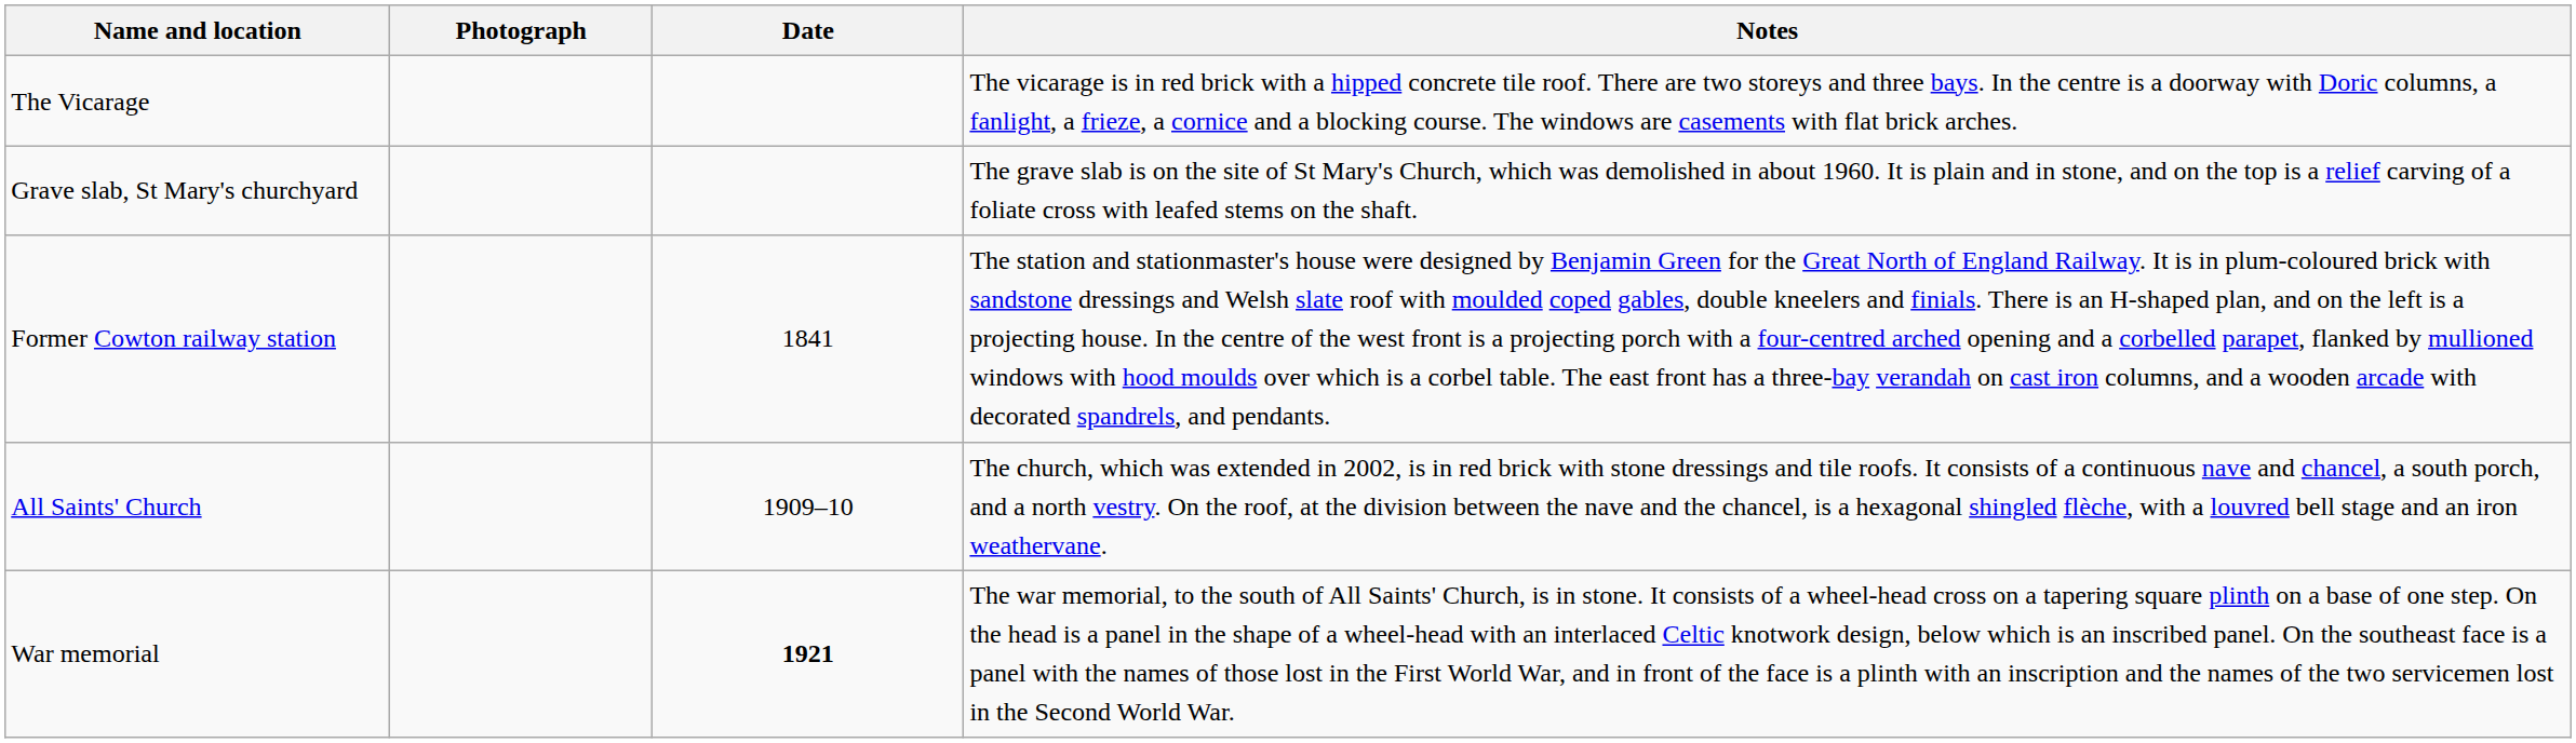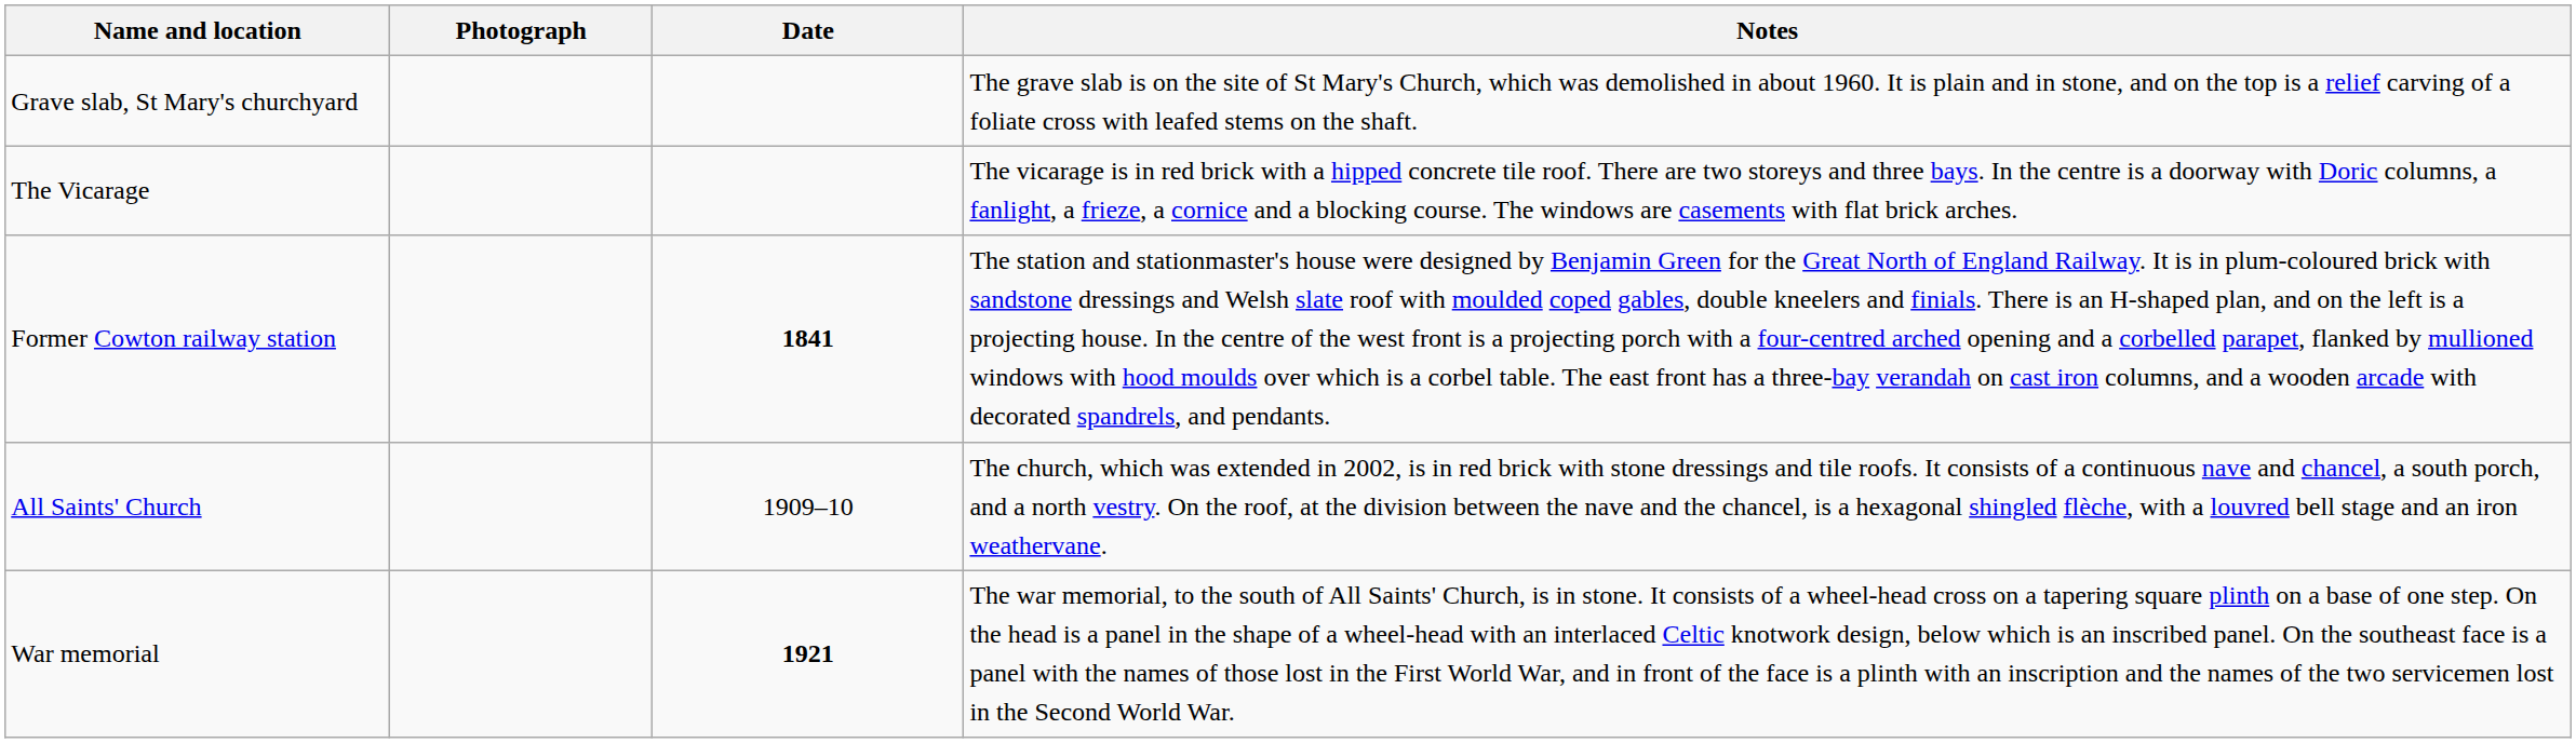rows swapped: Grave slab, St Mary's churchyard <-> The Vicarage
Former Cowton railway station | Date: normal -> bold
